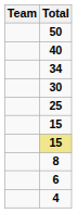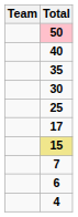row 2 | Total: no background -> pink background
row 4 | Total: 34 -> 35
row 7 | Total: 15 -> 17
row 9 | Total: 8 -> 7
